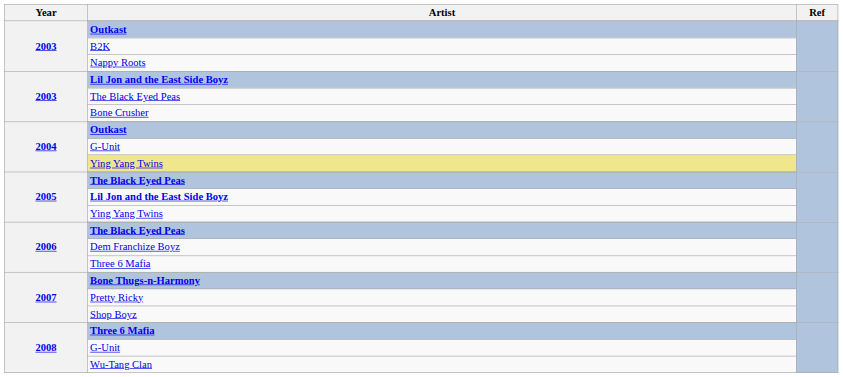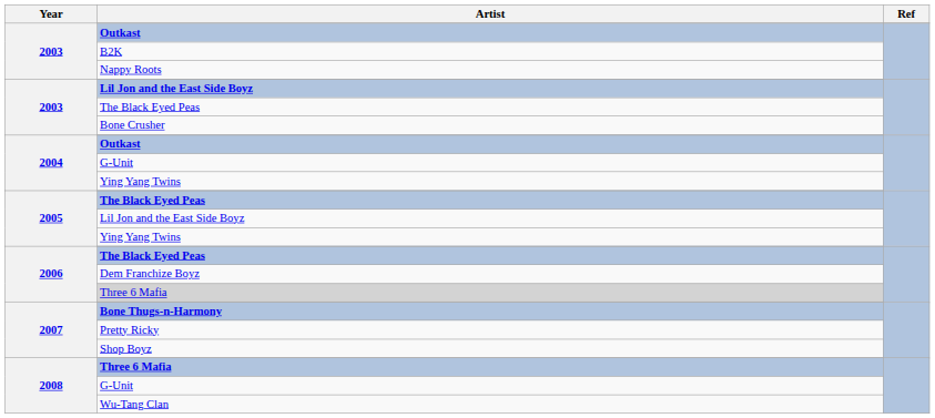2004 / Ying Yang Twins | Artist: khaki background -> no background
2005 / Lil Jon and the East Side Boyz | Artist: bold -> normal
2006 / Three 6 Mafia | Artist: no background -> lightgrey background
